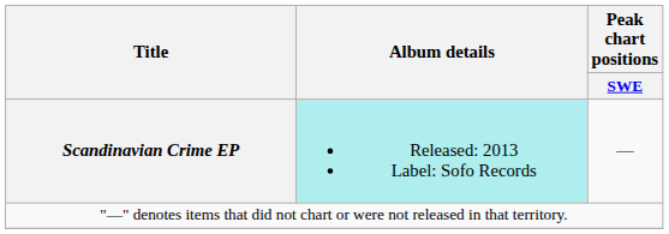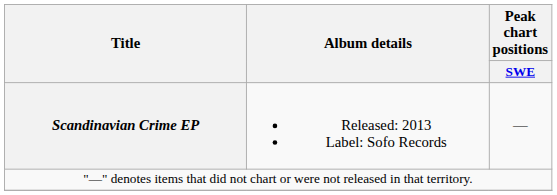Scandinavian Crime EP | Album details: paleturquoise background -> no background
